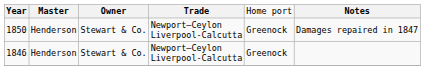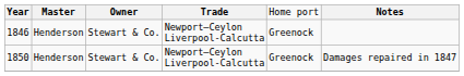rows swapped: 1846 <-> 1850
